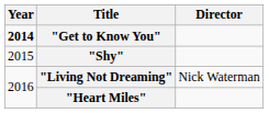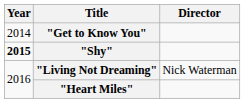"Get to Know You" | Year: bold -> normal
"Shy" | Year: normal -> bold
